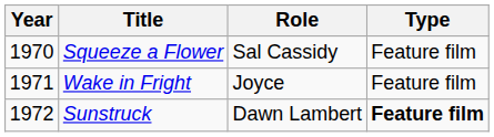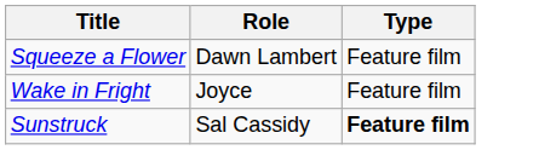- column: Year | 1970 | 1971 | 1972
Squeeze a Flower | Role: Sal Cassidy -> Dawn Lambert
Sunstruck | Role: Dawn Lambert -> Sal Cassidy
